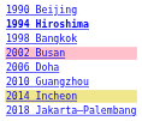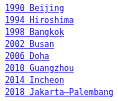1994 Hiroshima | column 1: bold -> normal
2002 Busan | column 1: pink background -> no background
2014 Incheon | column 1: khaki background -> no background
